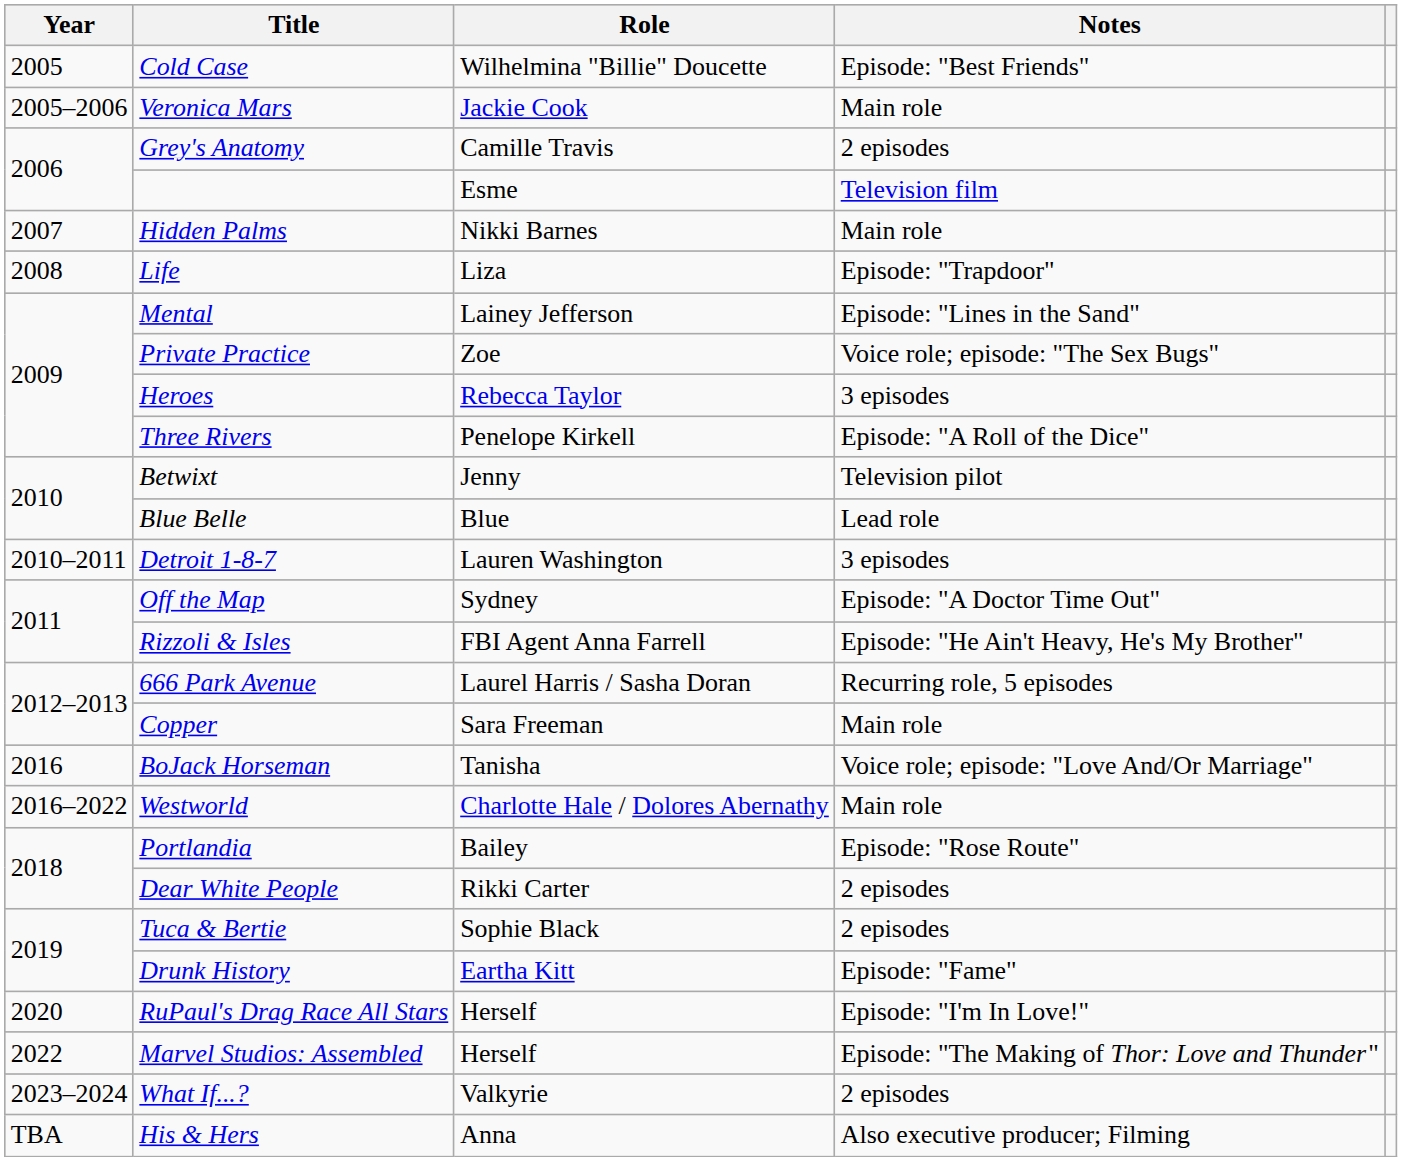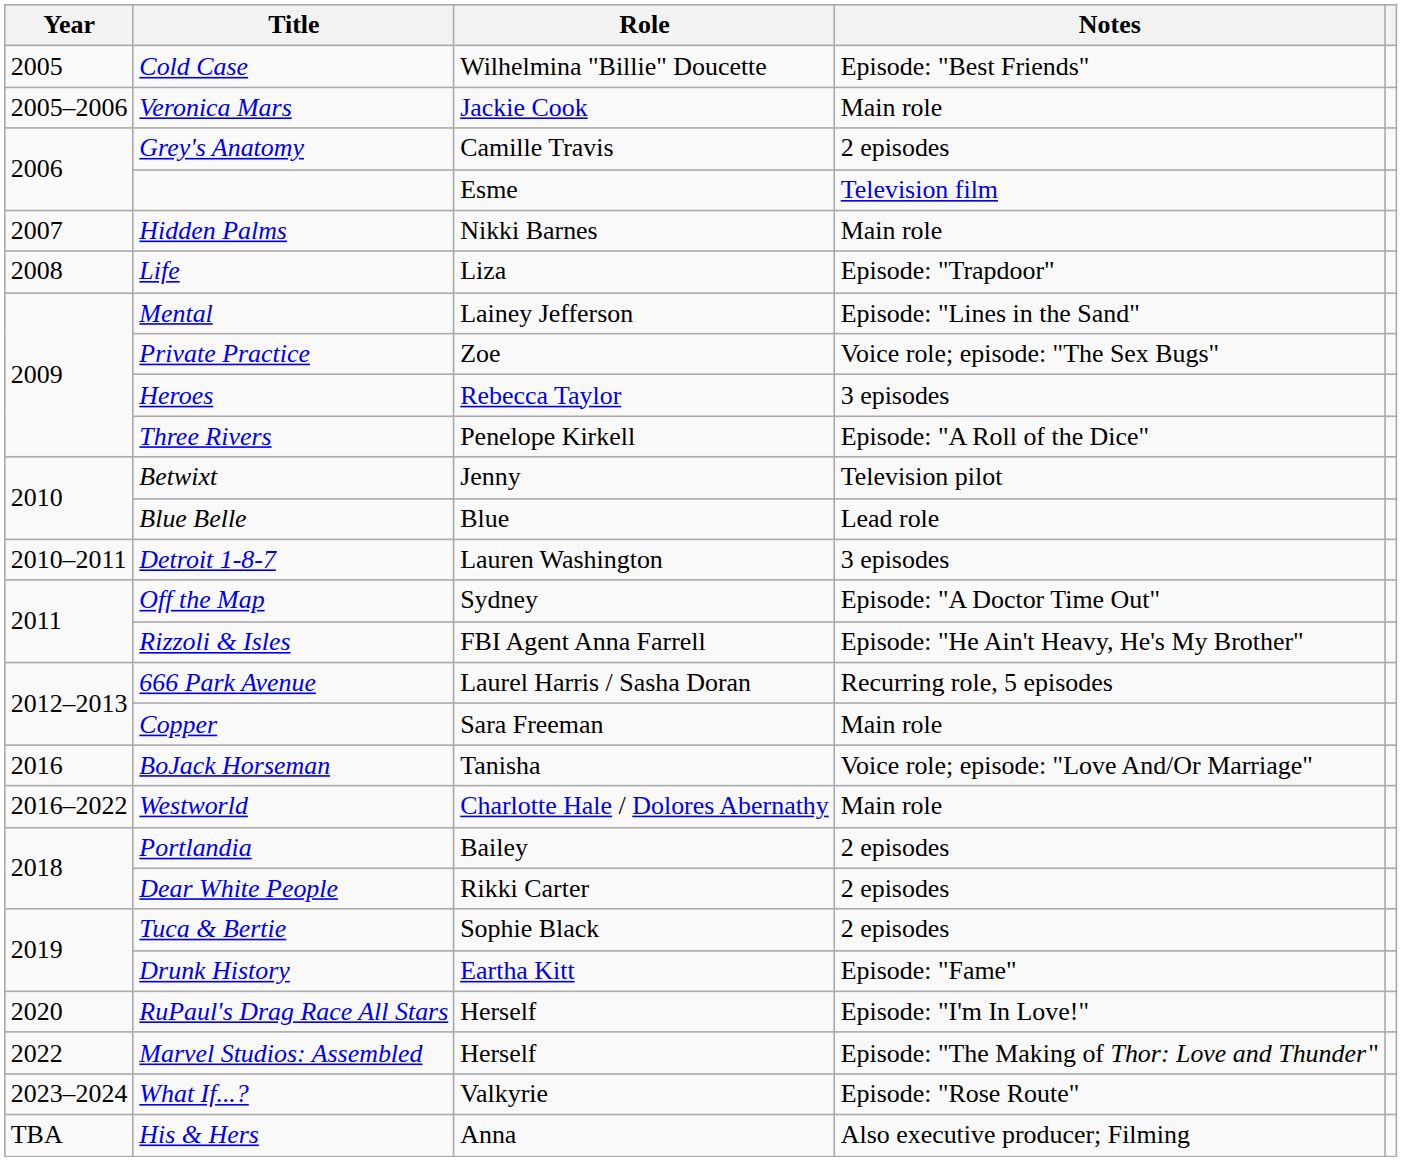Portlandia | Notes: Episode: "Rose Route" -> 2 episodes
What If...? | Notes: 2 episodes -> Episode: "Rose Route"
